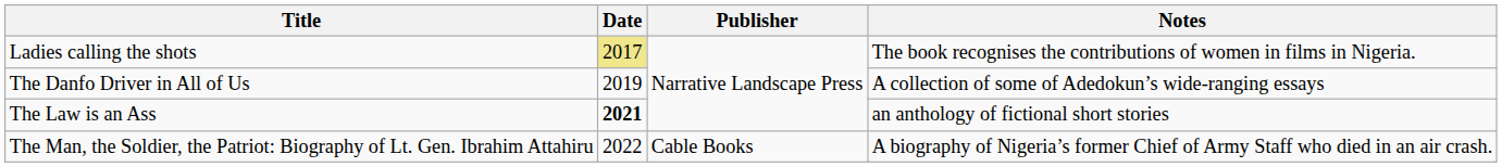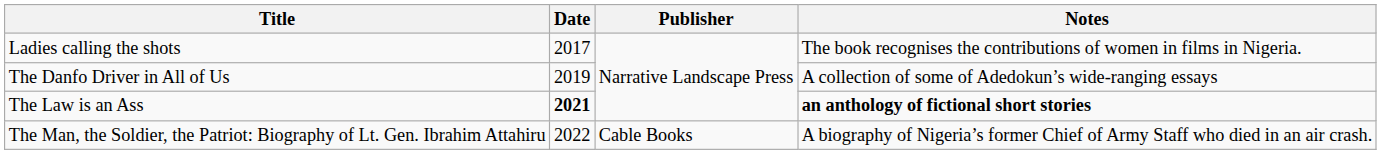Ladies calling the shots | Date: khaki background -> no background
The Law is an Ass | Notes: normal -> bold
